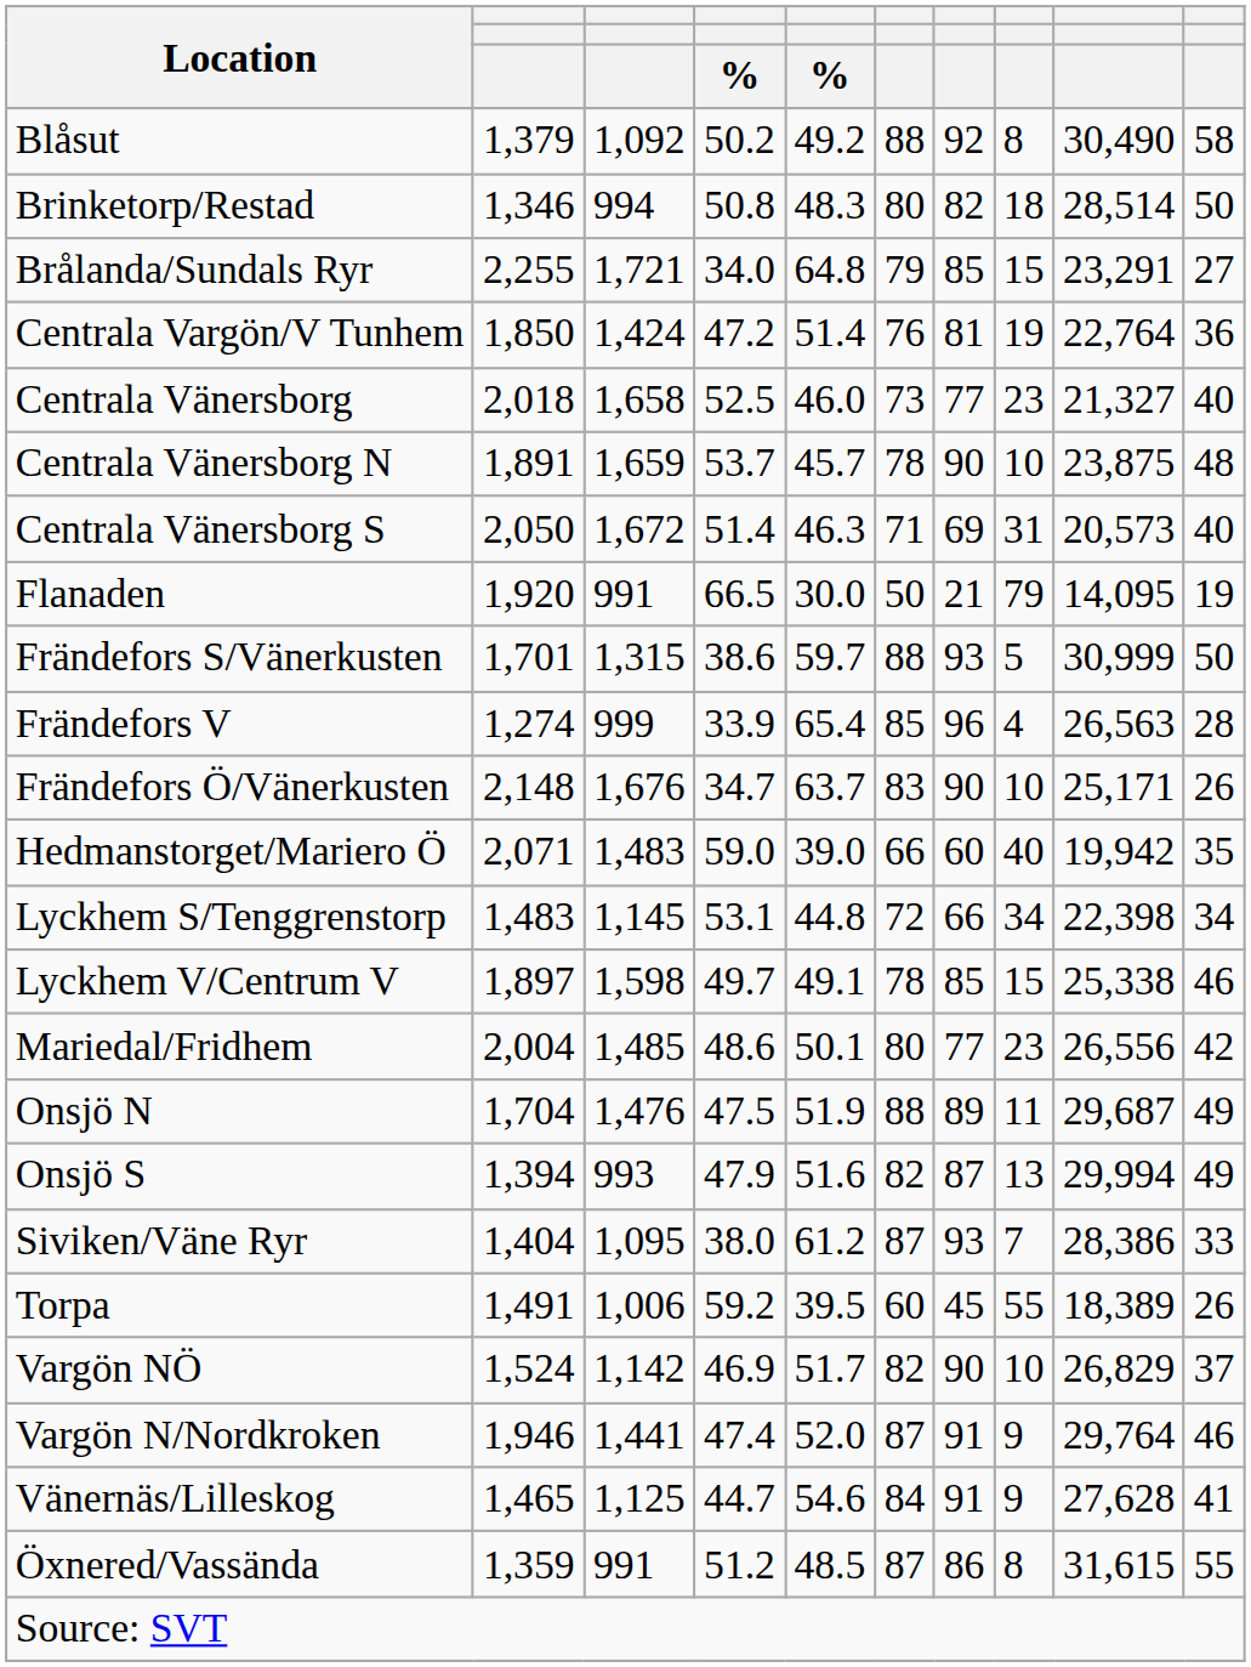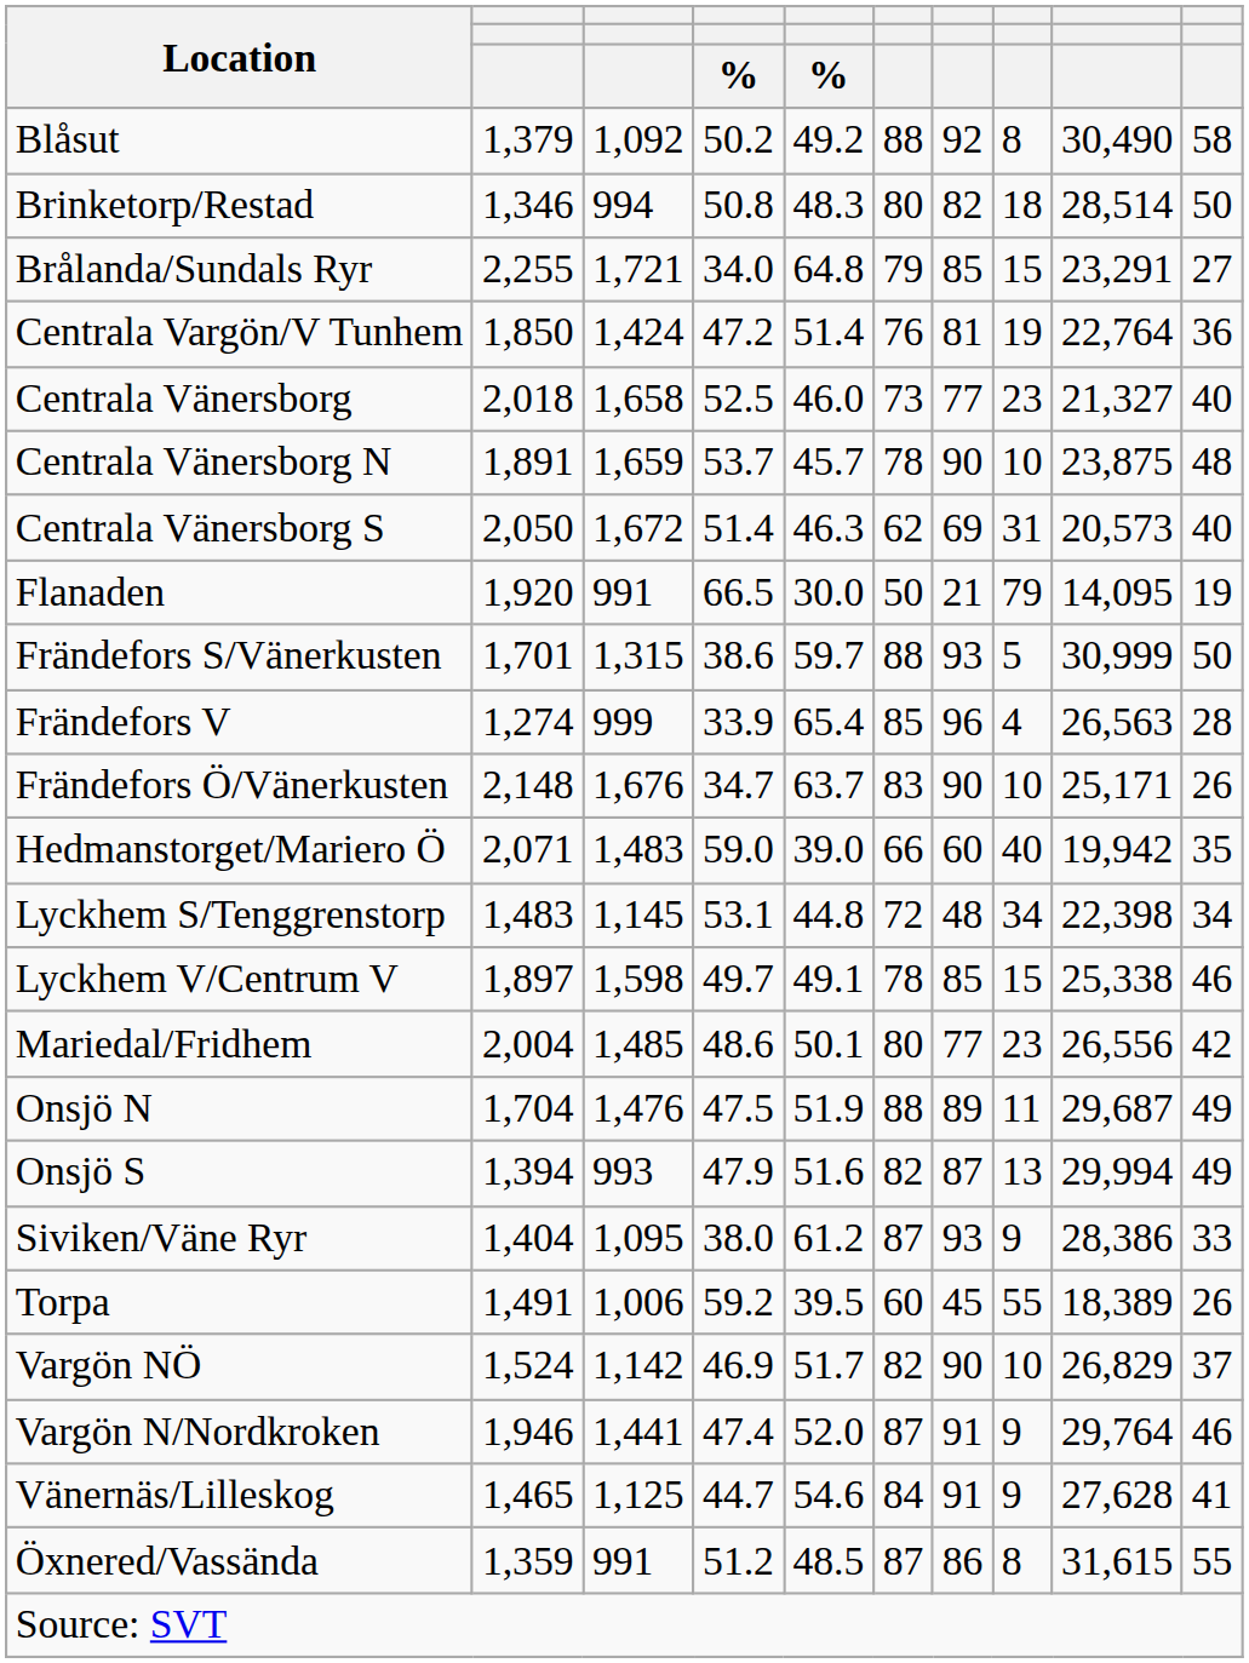Centrala Vänersborg S | column 6: 71 -> 62
Lyckhem S/Tenggrenstorp | column 7: 66 -> 48
Siviken/Väne Ryr | column 8: 7 -> 9
